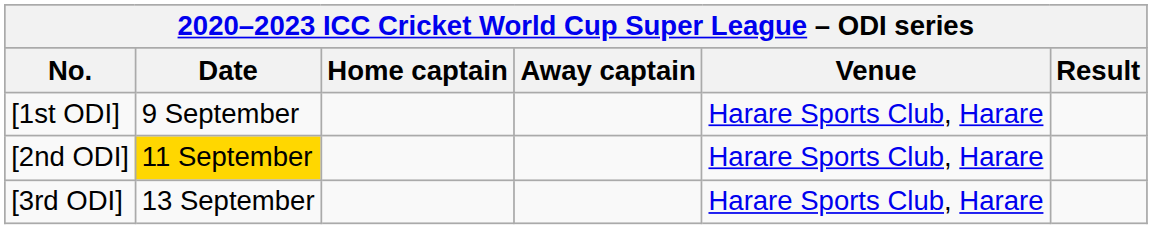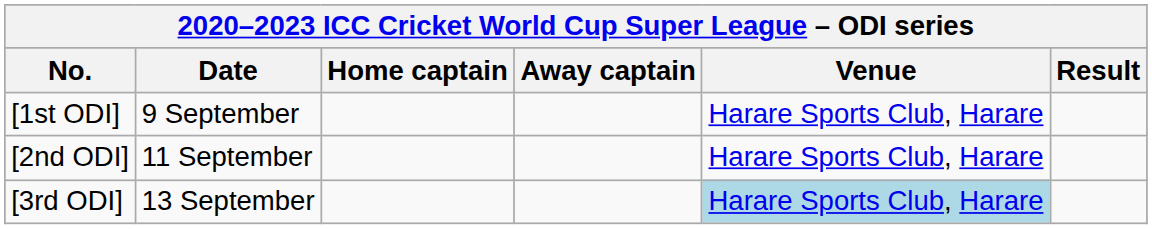[2nd ODI] | Date: gold background -> no background
[3rd ODI] | Venue: no background -> lightblue background
